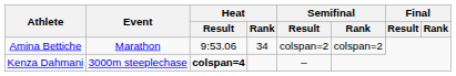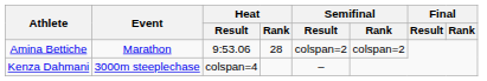Amina Bettiche | Heat / Rank: 34 -> 28
Kenza Dahmani | Heat / Result: bold -> normal
